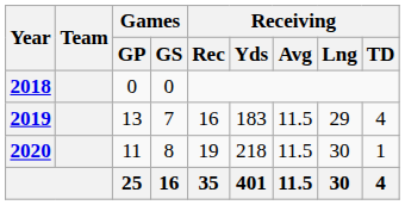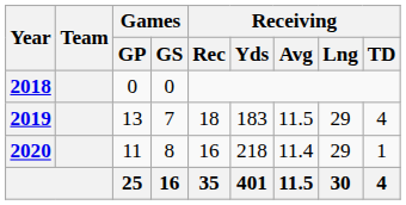2019 | Receiving / Rec: 16 -> 18
2020 | Receiving / Rec: 19 -> 16
2020 | Receiving / Avg: 11.5 -> 11.4
2020 | Receiving / Lng: 30 -> 29
